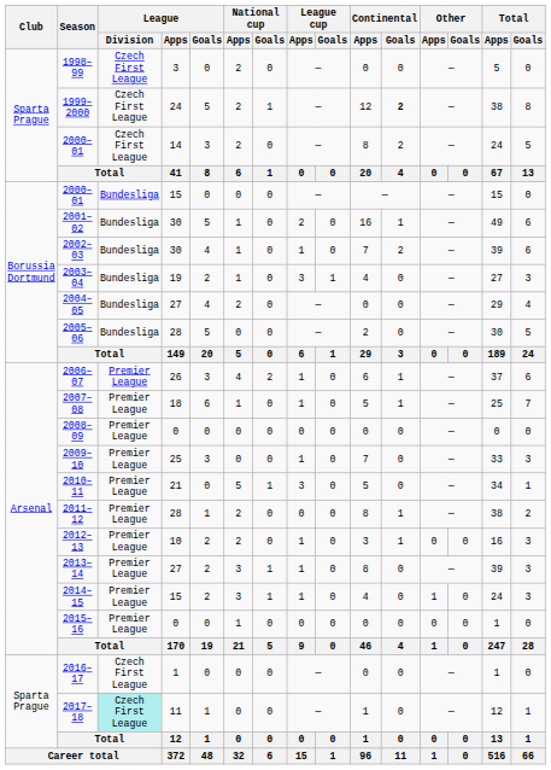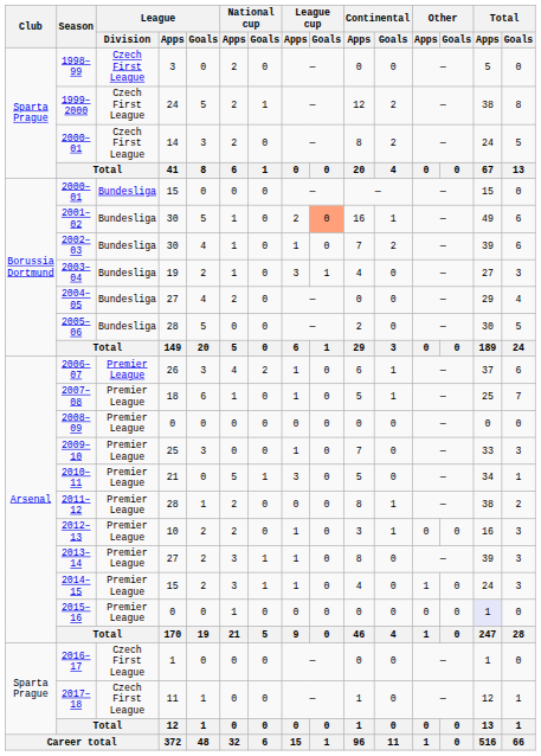1999–2000 | Continental / Goals: bold -> normal
2001–02 | League cup / Goals: no background -> lightsalmon background
2015–16 | Total / Apps: no background -> lavender background
2017–18 | League / Division: paleturquoise background -> no background
